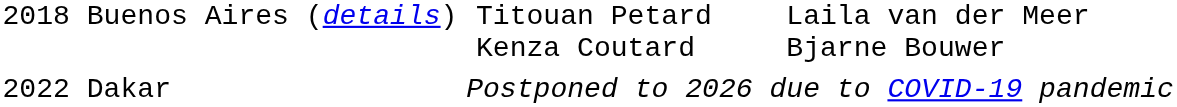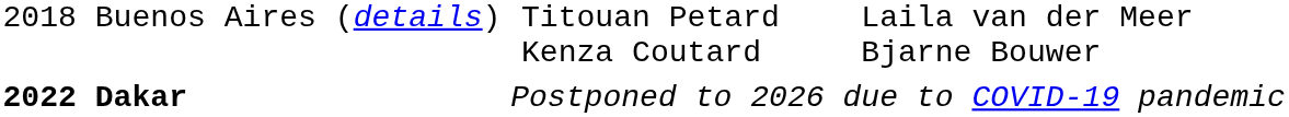2022 Dakar | column 1: normal -> bold
